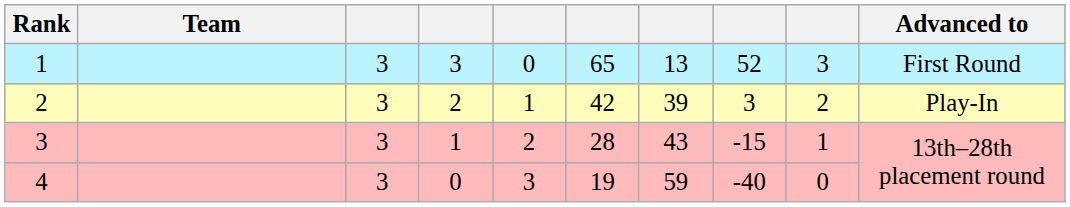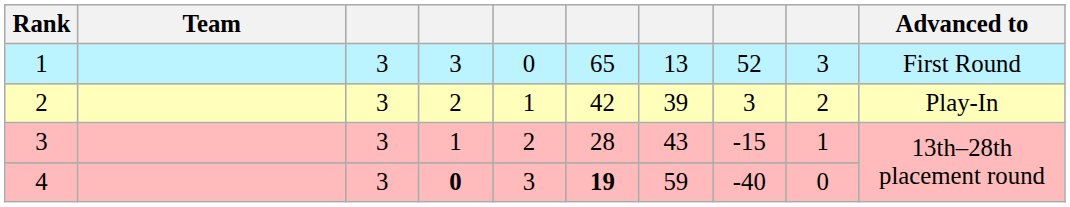4 | column 4: normal -> bold
4 | column 6: normal -> bold
